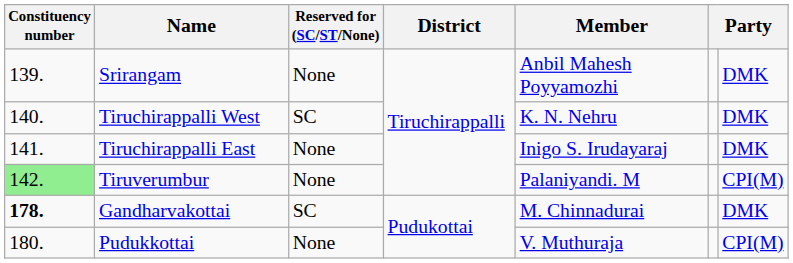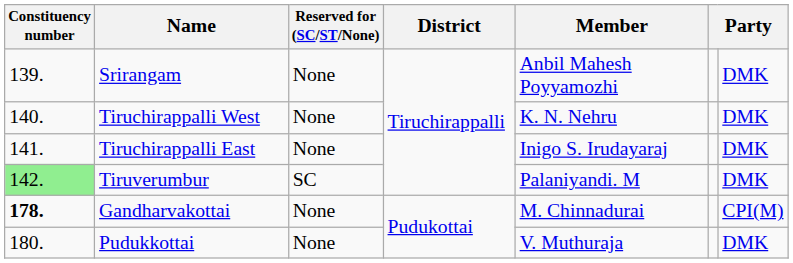Tiruchirappalli West | Reserved for (SC/ST/None): SC -> None
Tiruverumbur | Reserved for (SC/ST/None): None -> SC
Tiruverumbur | column 7: CPI(M) -> DMK
Gandharvakottai | Reserved for (SC/ST/None): SC -> None
Gandharvakottai | column 7: DMK -> CPI(M)
Pudukkottai | column 7: CPI(M) -> DMK
